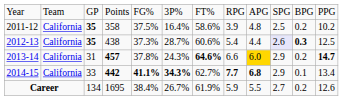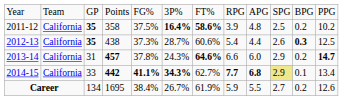2011-12 | column 6: normal -> bold
2011-12 | column 7: normal -> bold
2012-13 | column 10: lavender background -> no background
2013-14 | column 9: gold background -> no background
2014-15 | column 10: no background -> khaki background
